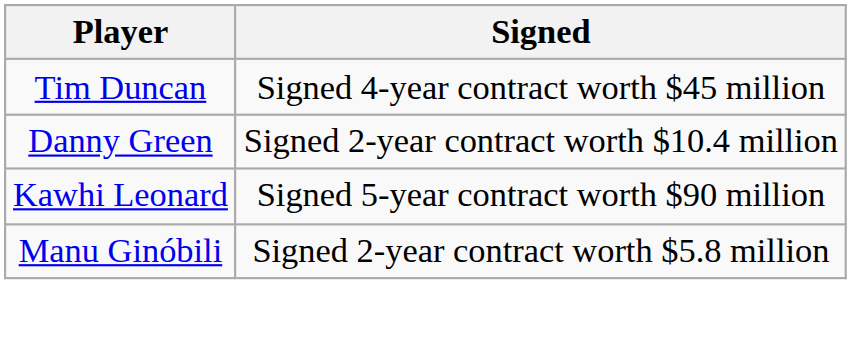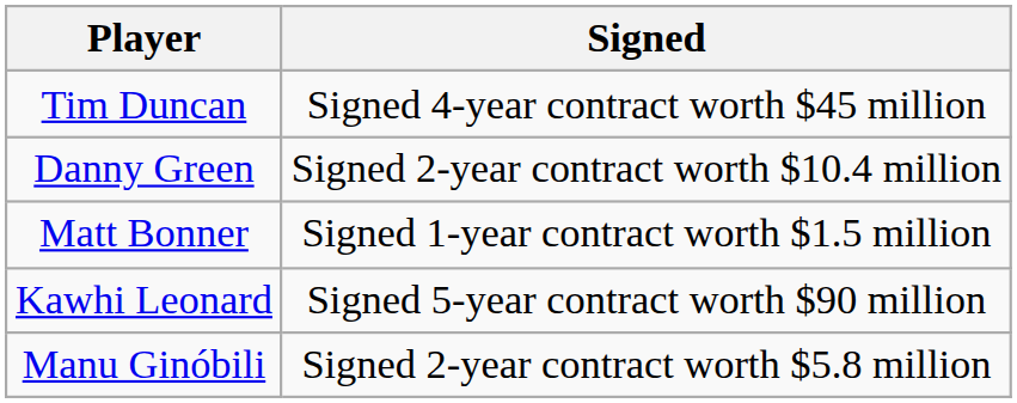+ row: Matt Bonner | Signed 1-year contract worth $1.5 million
